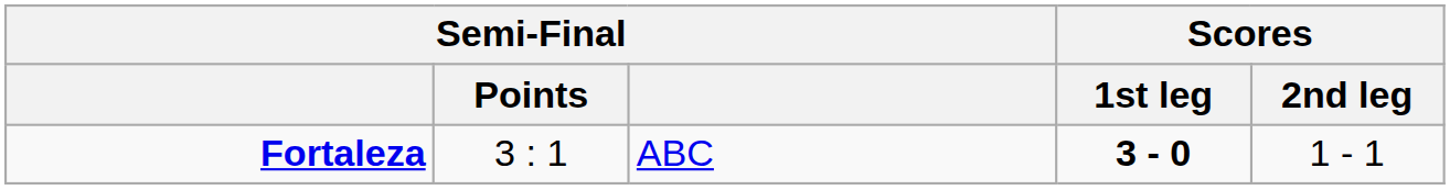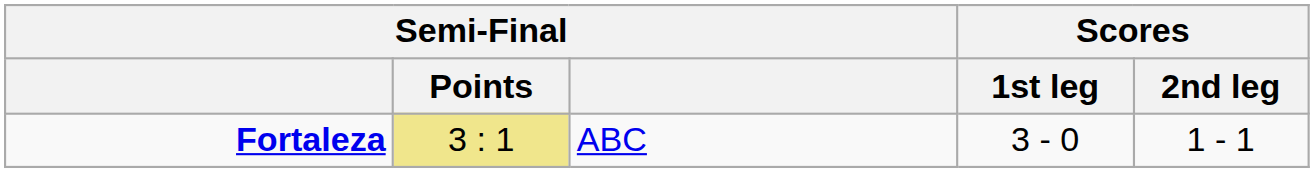Fortaleza | Semi-Final / Points: no background -> khaki background
Fortaleza | Scores / 1st leg: bold -> normal
